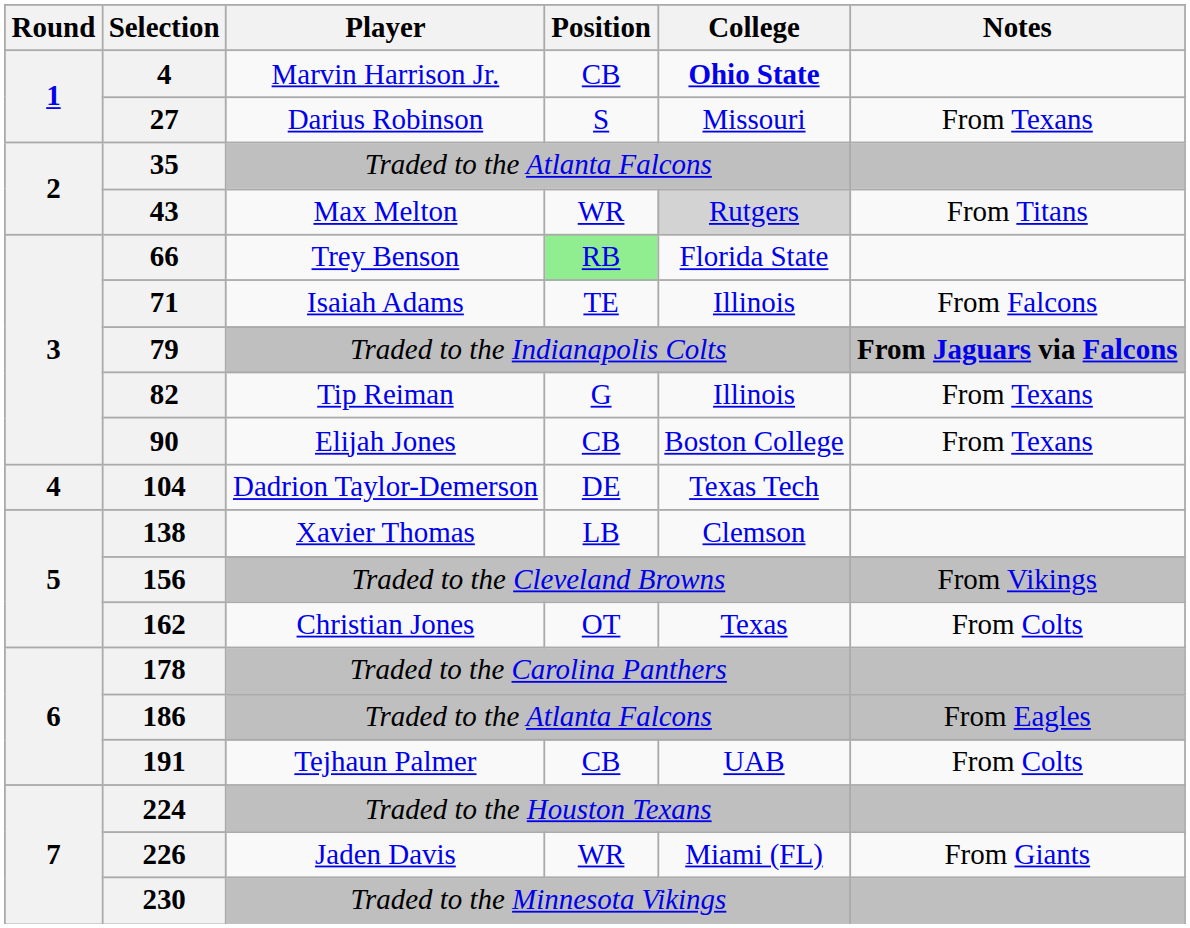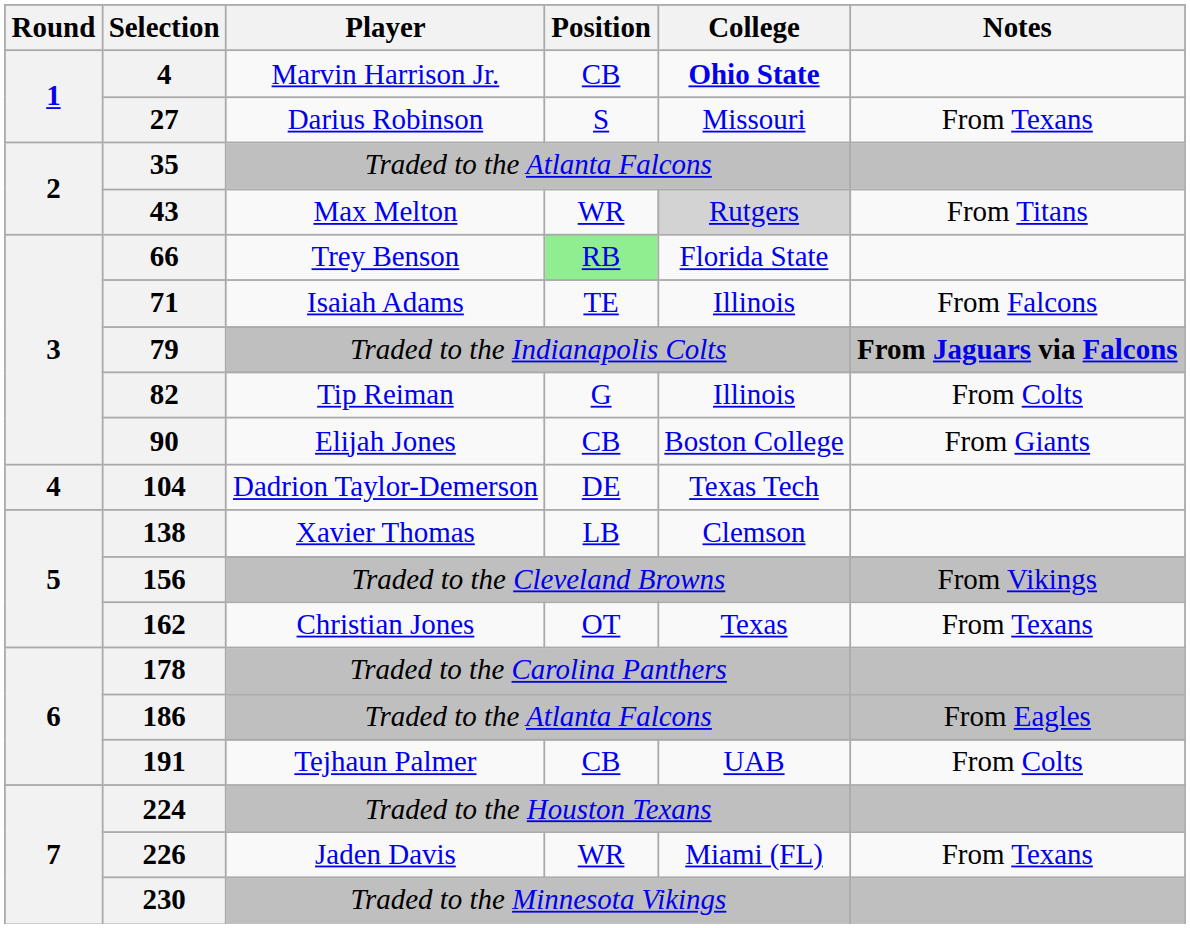Tip Reiman | Notes: From Texans -> From Colts
Elijah Jones | Notes: From Texans -> From Giants
Christian Jones | Notes: From Colts -> From Texans
Jaden Davis | Notes: From Giants -> From Texans
